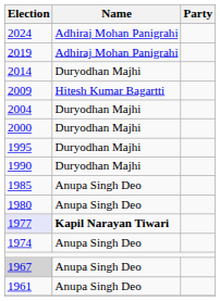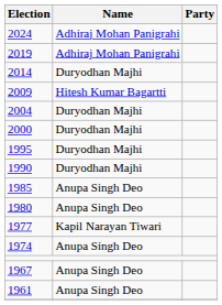1977 | Election: lavender background -> no background
1977 | Name: bold -> normal
1967 | Election: lightgrey background -> no background
